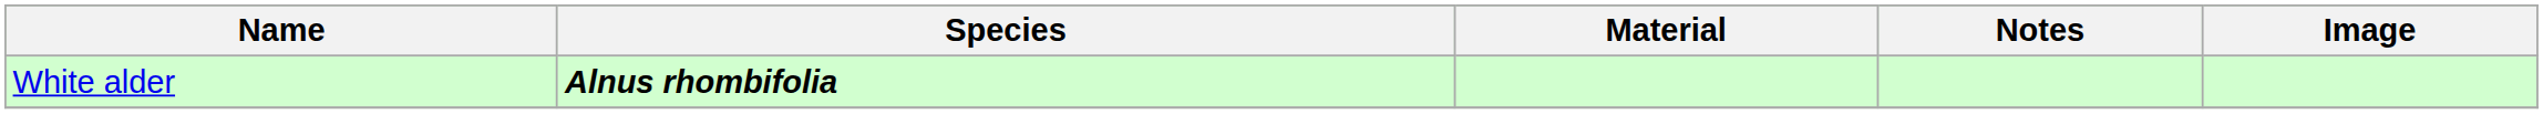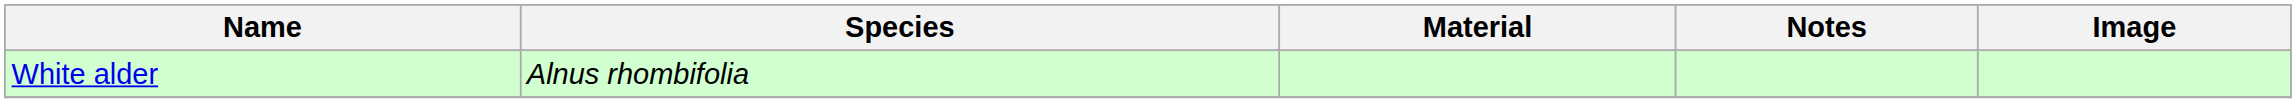White alder | Species: bold -> normal
